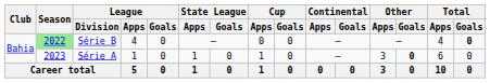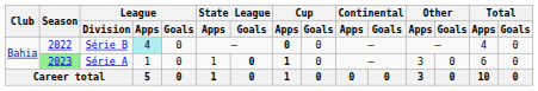Série B | Season: lightgreen background -> no background
Série B | League / Apps: no background -> paleturquoise background
Série B | Cup / Apps: normal -> bold
Série B | Total / Goals: bold -> normal
Série A | Season: no background -> lightgreen background
Série A | State League / Goals: normal -> bold
Série A | Cup / Apps: normal -> bold
Série A | Other / Goals: bold -> normal
